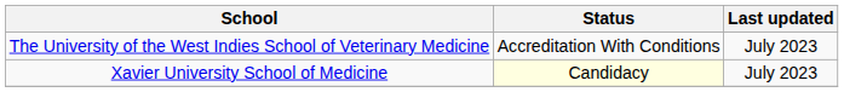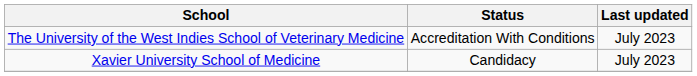Xavier University School of Medicine | Status: lightyellow background -> no background
